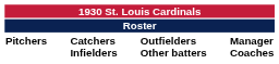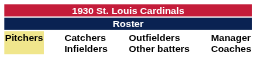Pitchers | column 1: no background -> khaki background
